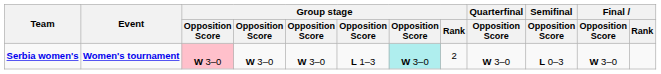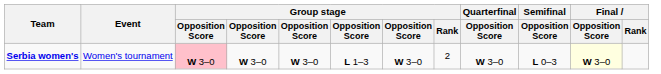Serbia women's | Event: bold -> normal
Serbia women's | column 7: paleturquoise background -> no background
Serbia women's | Final / Opposition Score: no background -> lightyellow background
